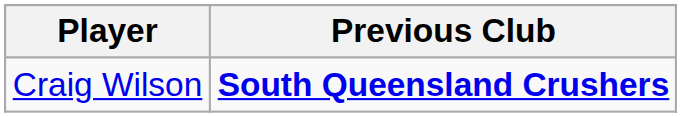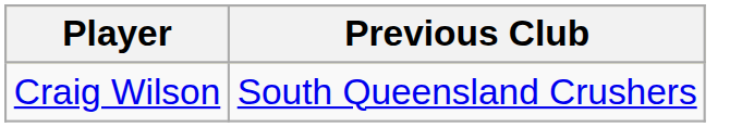Craig Wilson | Previous Club: bold -> normal
